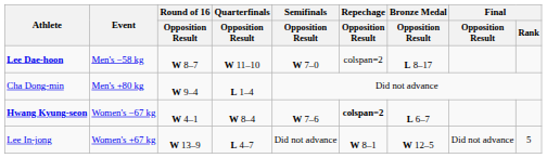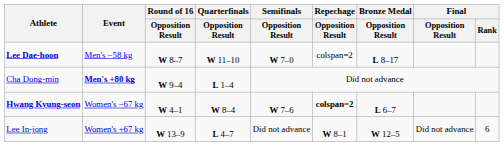Cha Dong-min | Event: normal -> bold
Lee In-jong | Final / Rank: 5 -> 6
